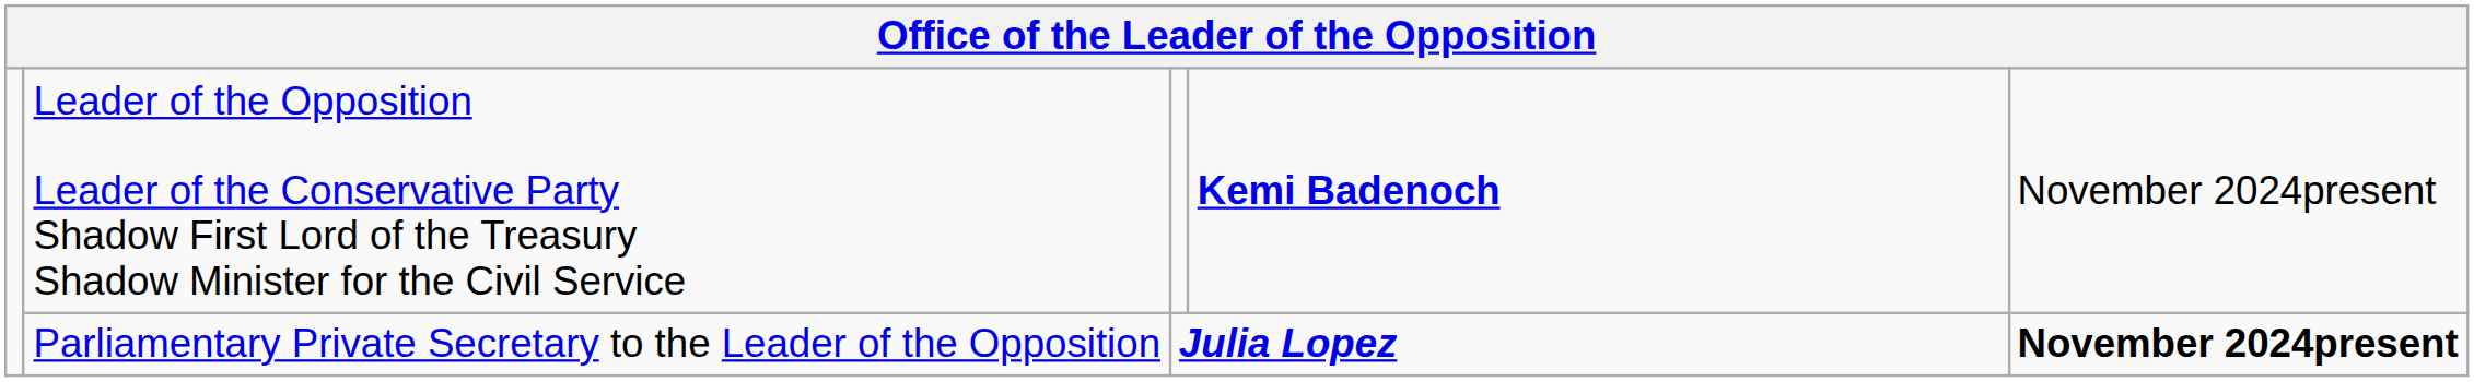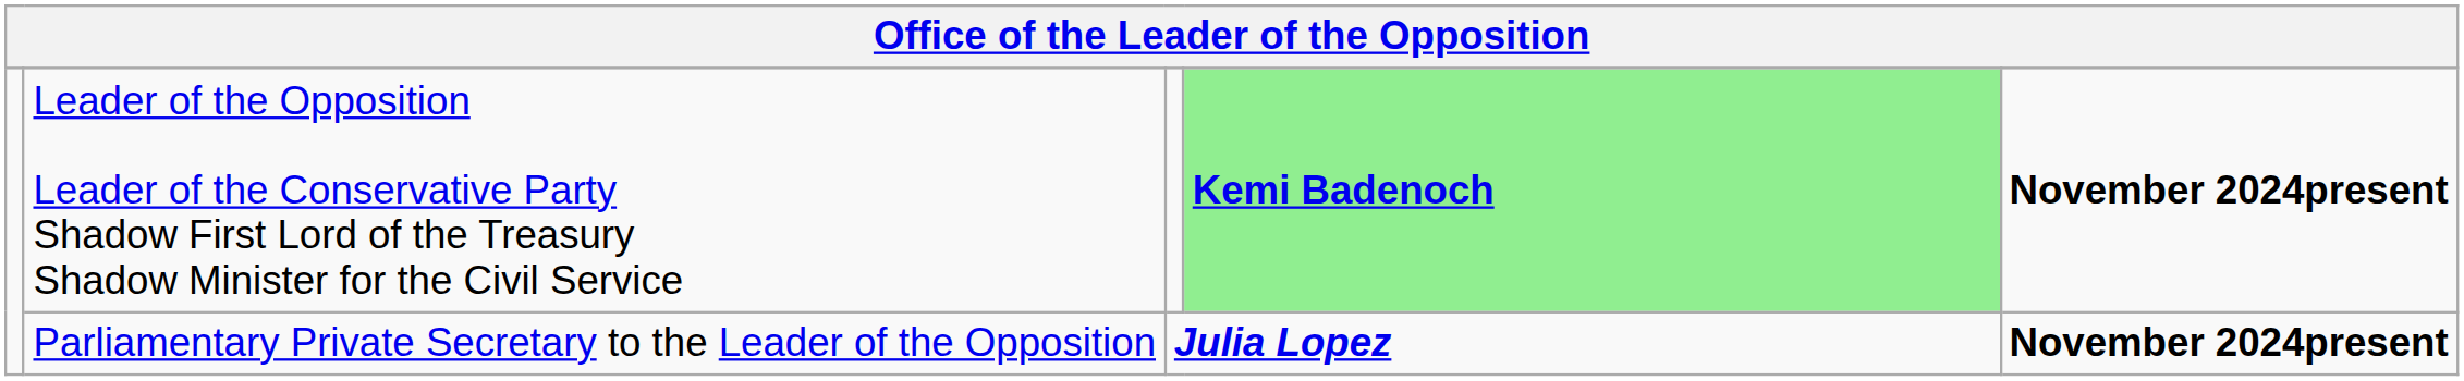row 2 | column 4: no background -> lightgreen background
row 2 | column 5: normal -> bold
